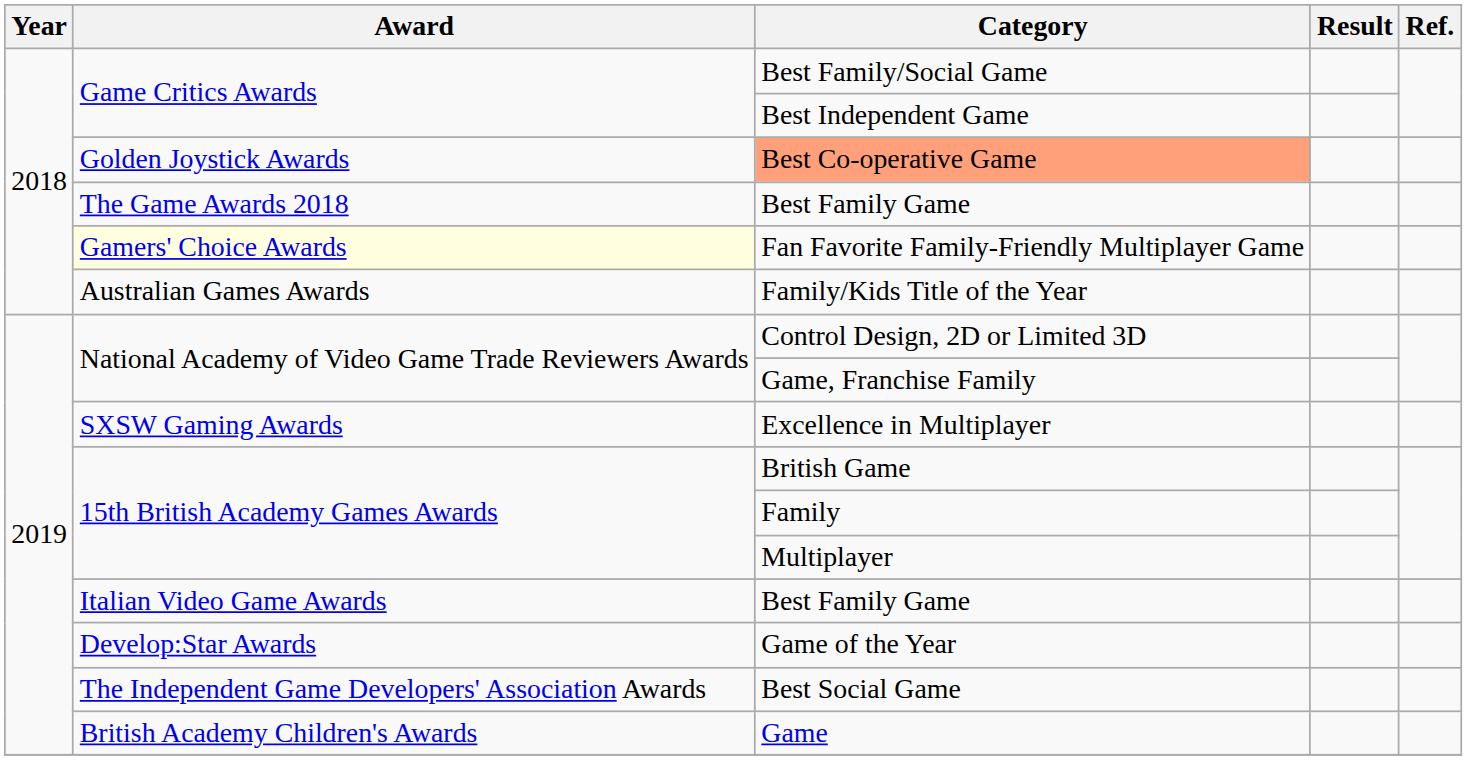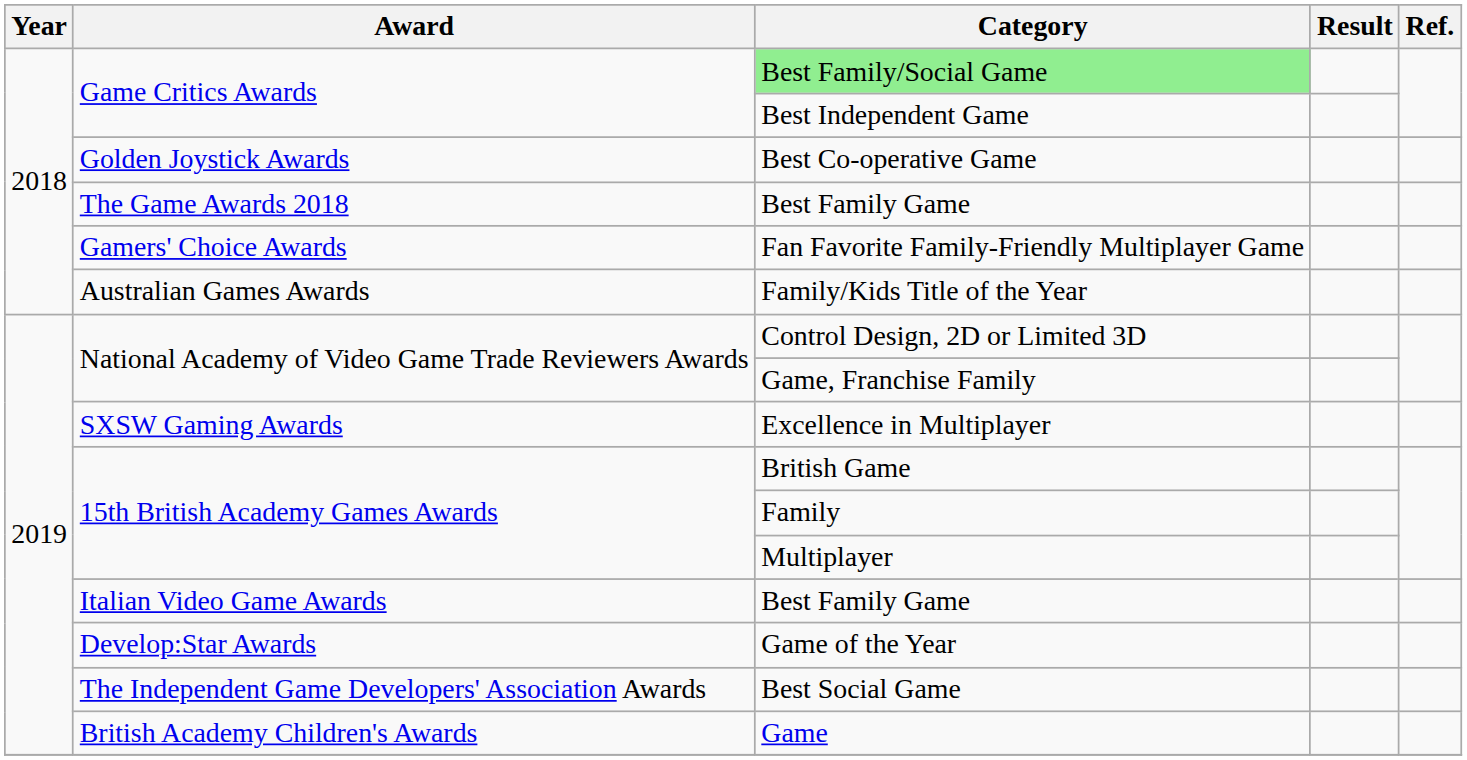Best Family/Social Game | Category: no background -> lightgreen background
Best Co-operative Game | Category: lightsalmon background -> no background
Fan Favorite Family-Friendly Multiplayer Game | Award: lightyellow background -> no background
